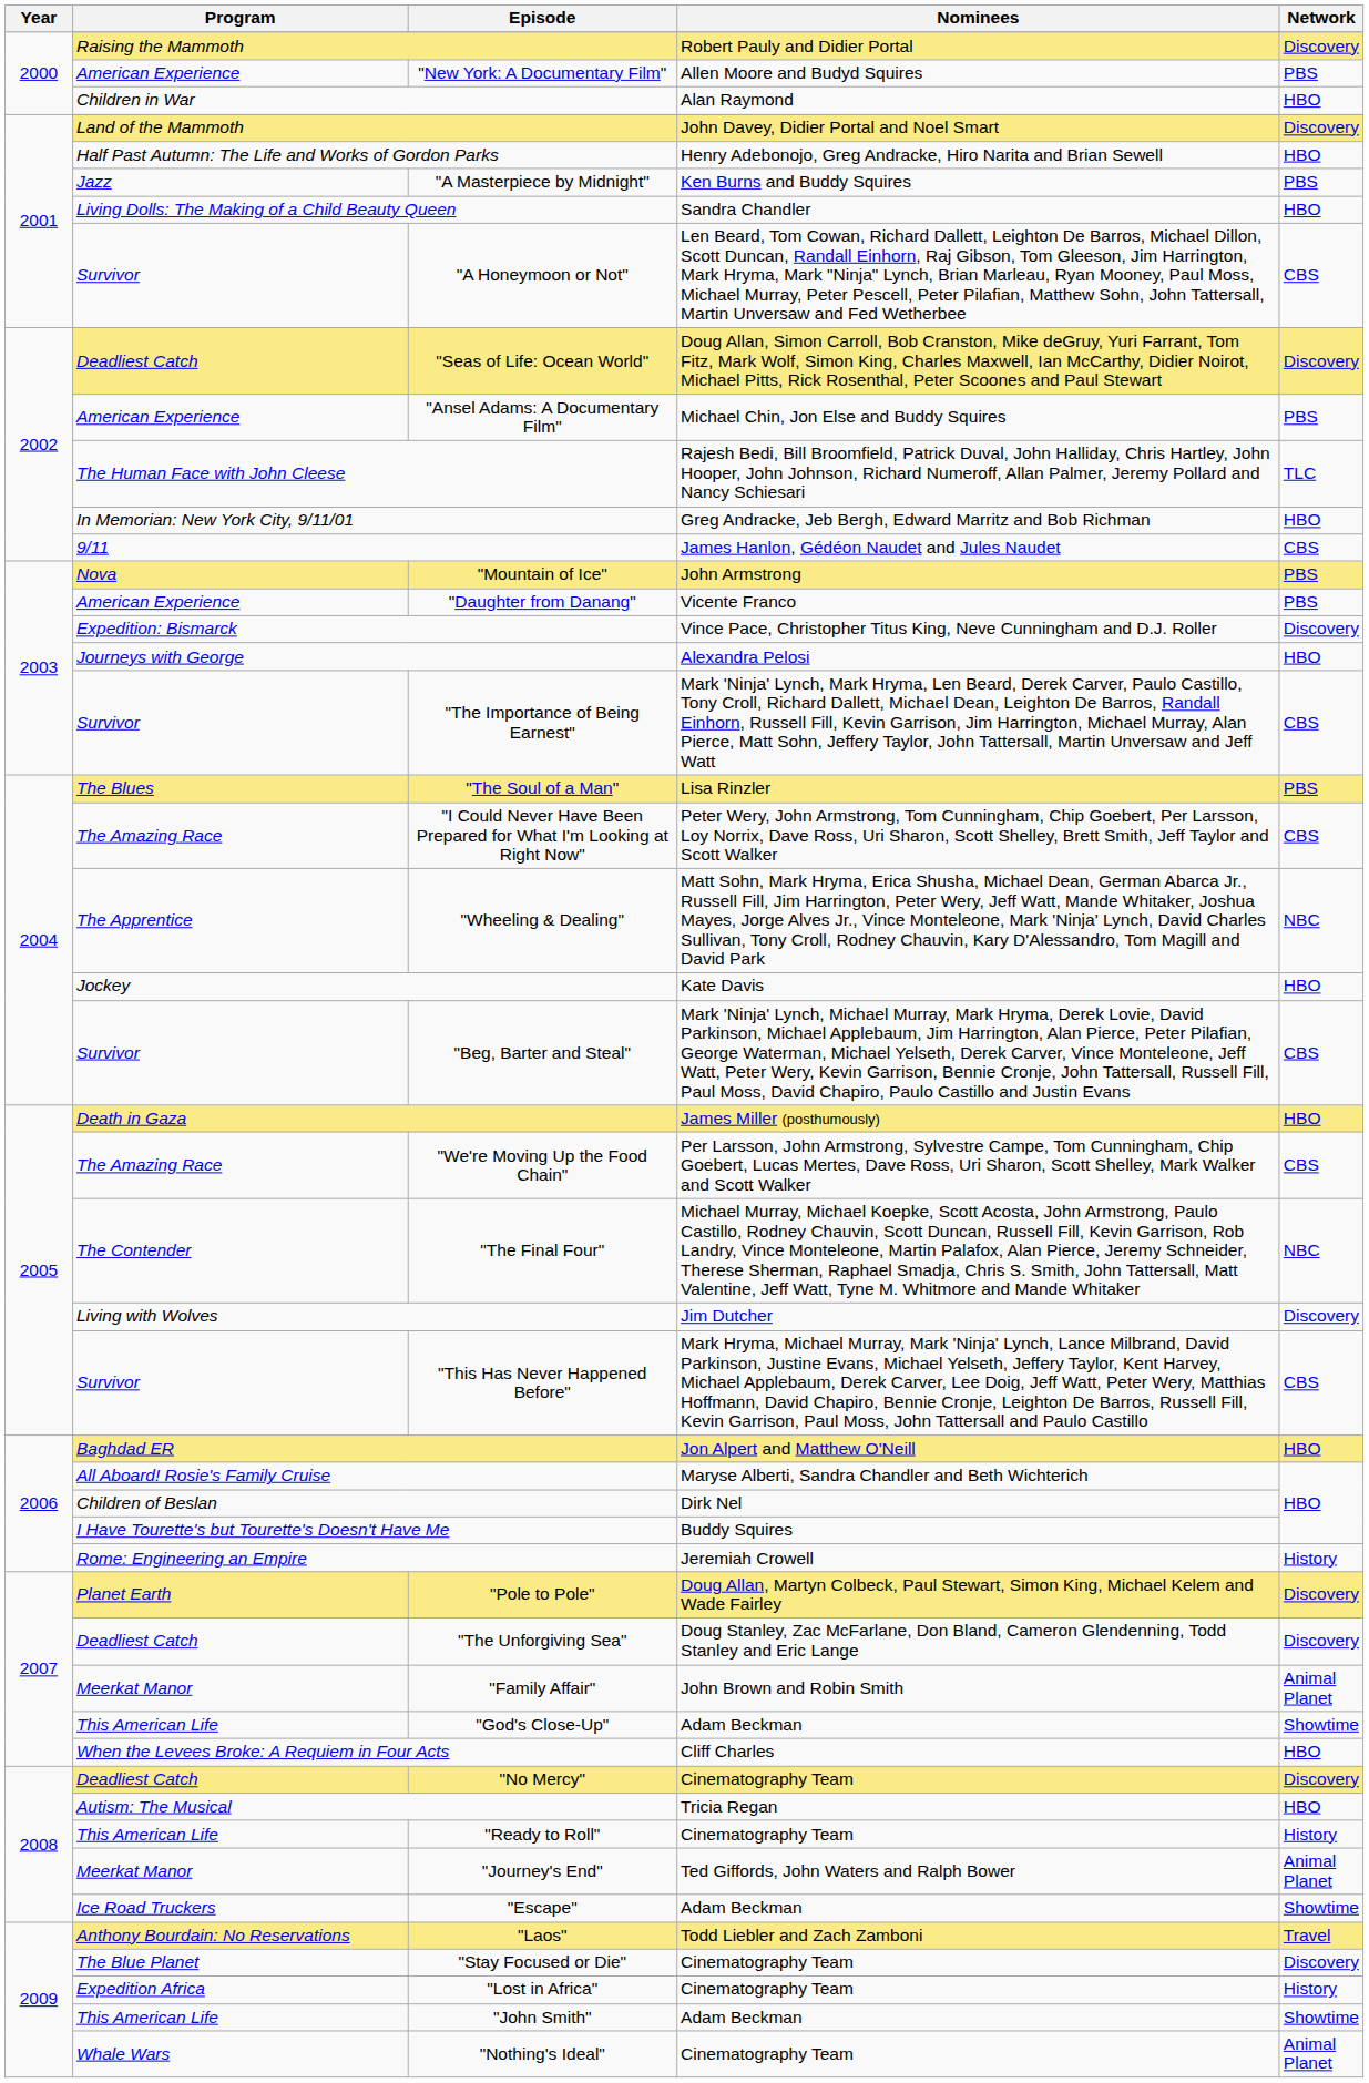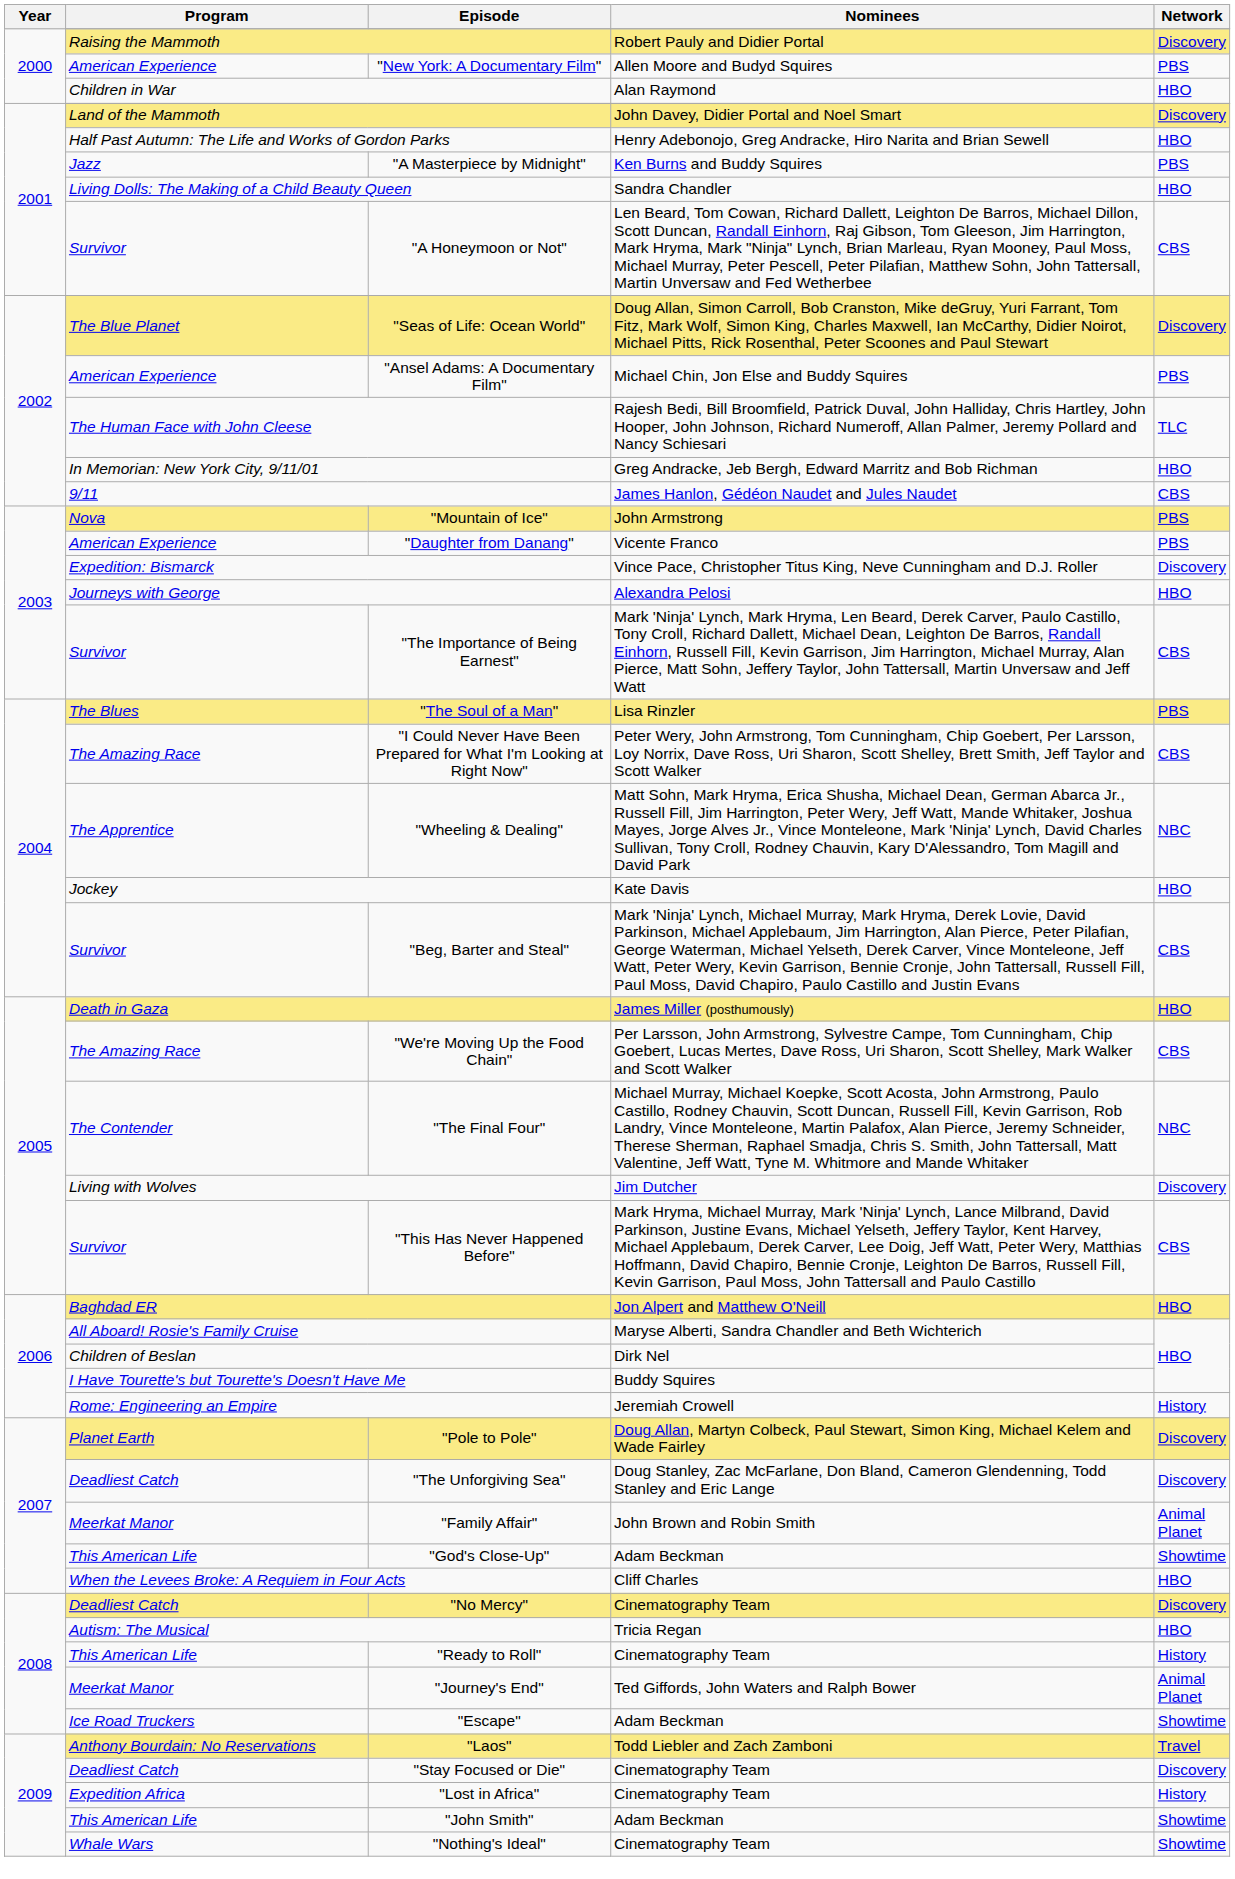"Seas of Life: Ocean World" | Program: Deadliest Catch -> The Blue Planet
"Stay Focused or Die" | Program: The Blue Planet -> Deadliest Catch
"Nothing's Ideal" | Network: Animal Planet -> Showtime
